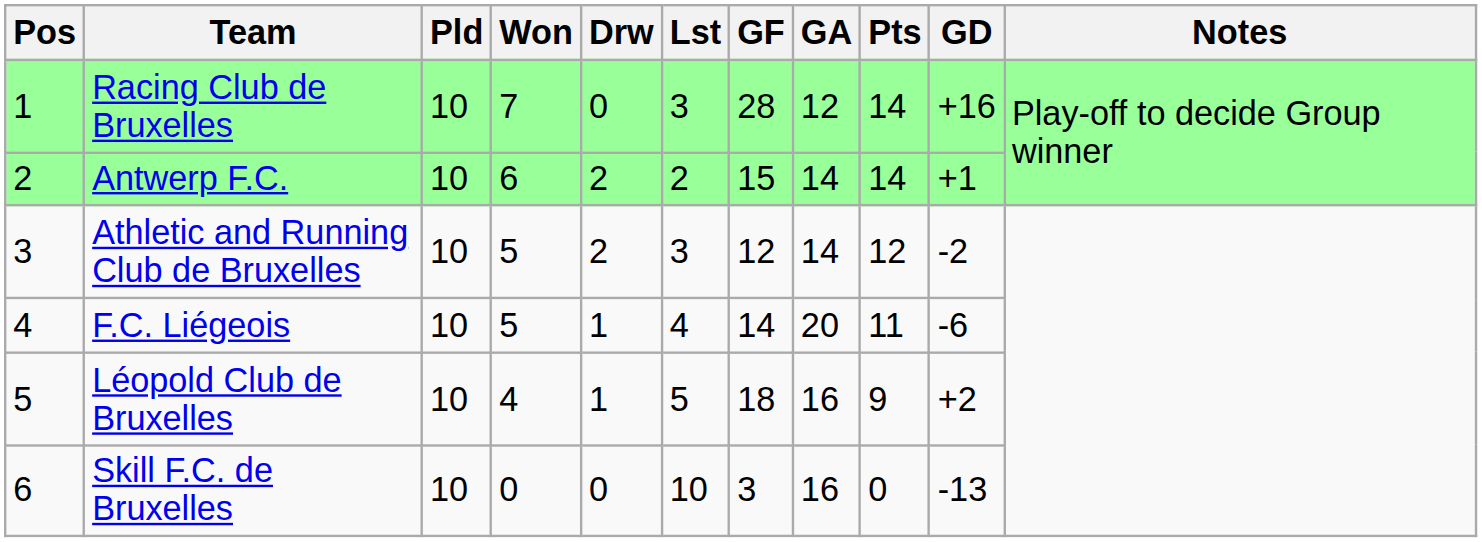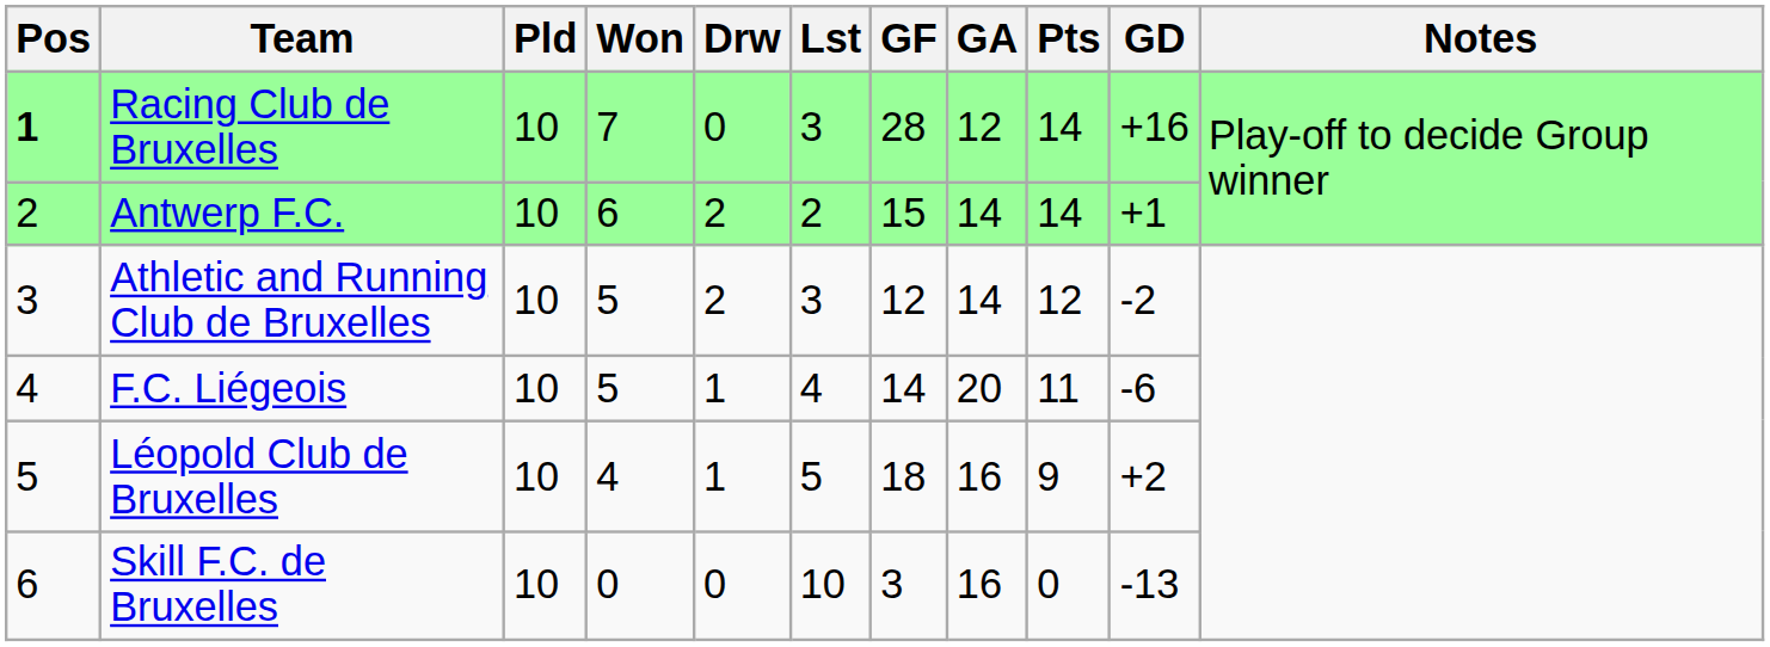Racing Club de Bruxelles | Pos: normal -> bold
